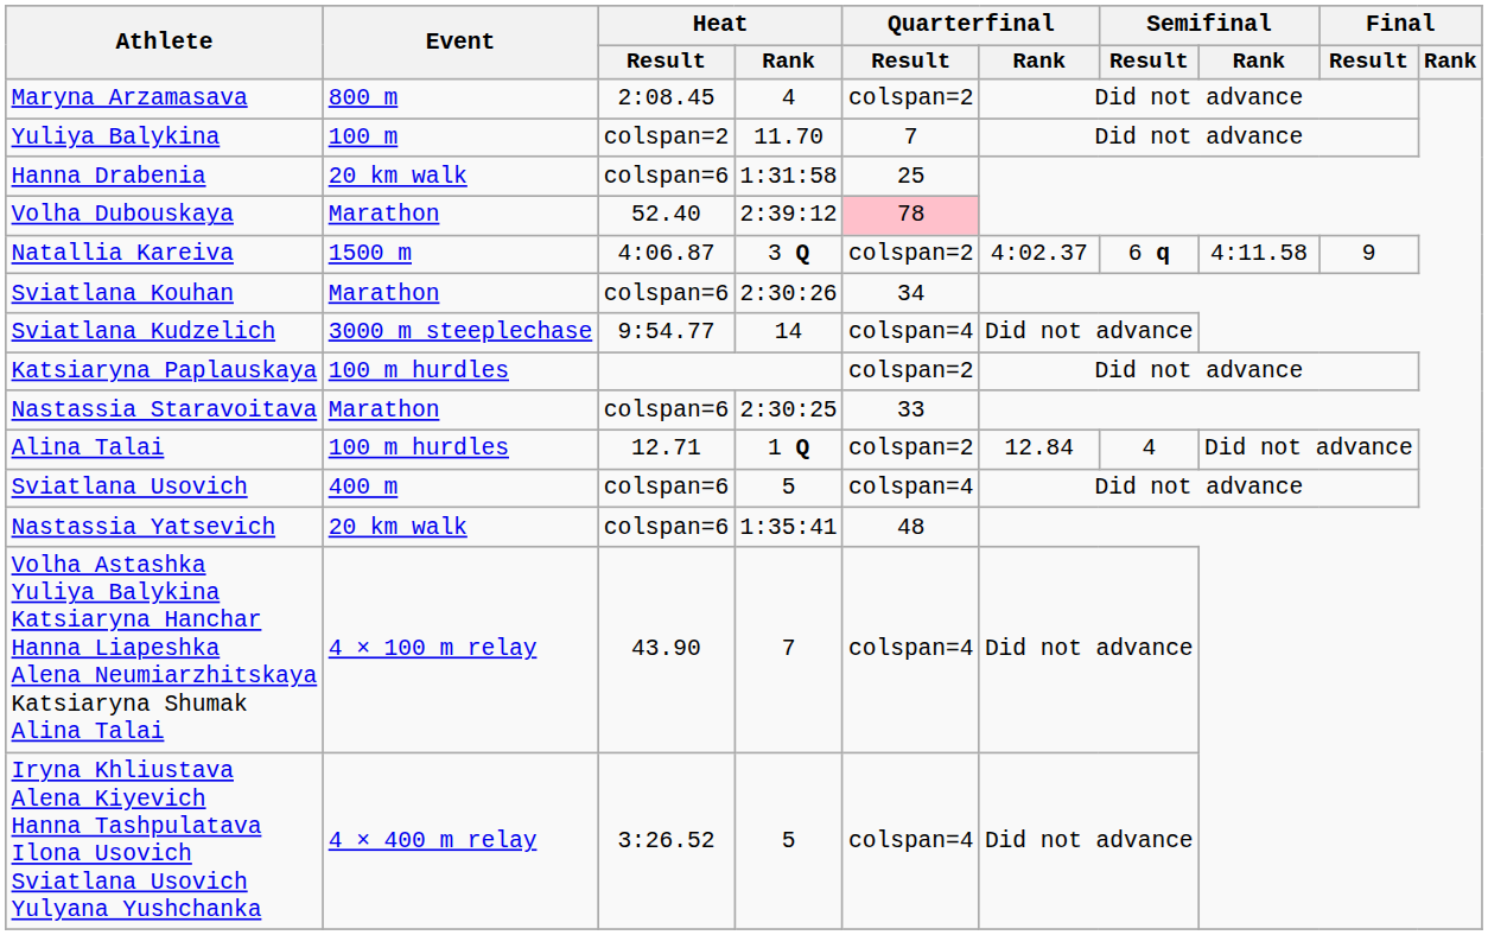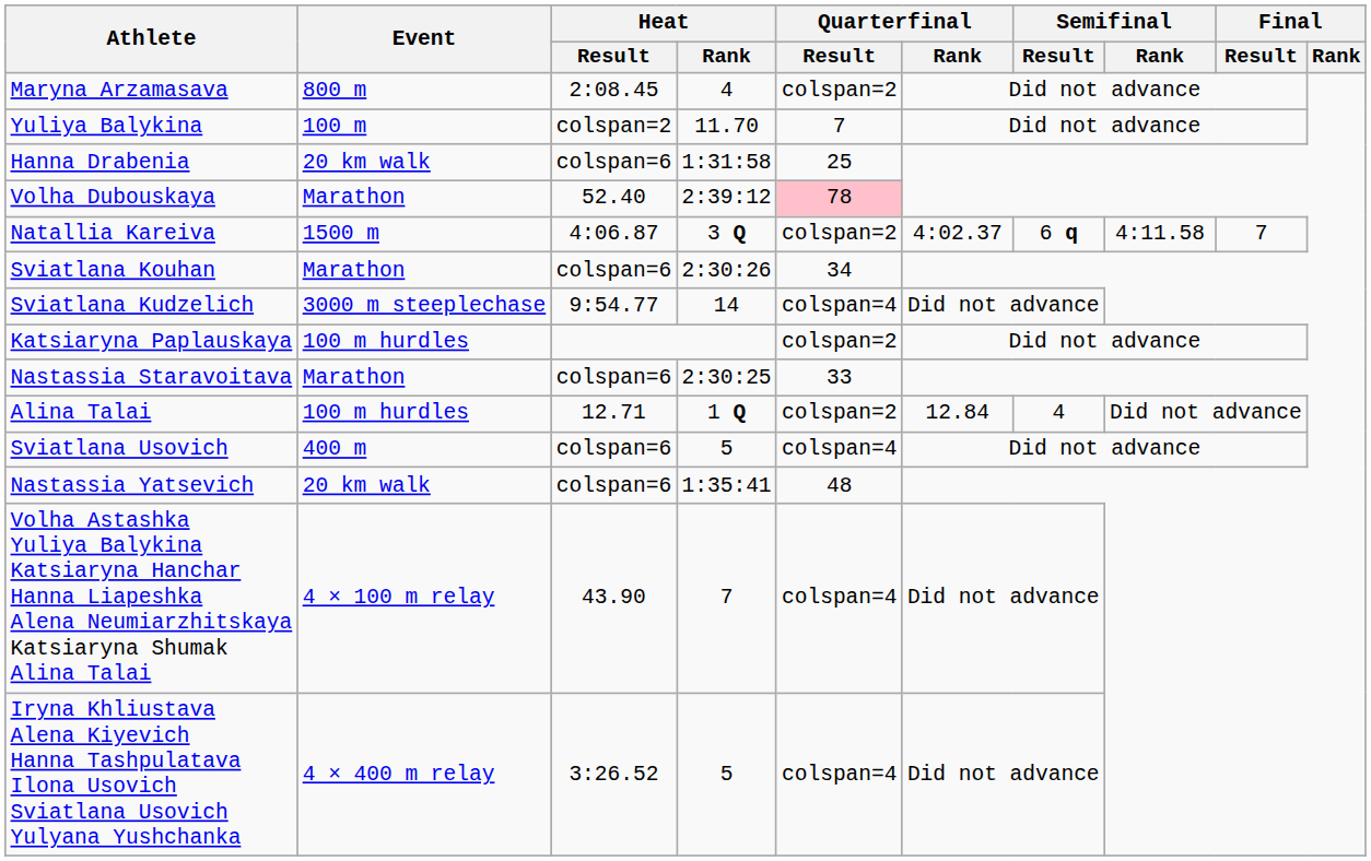Natallia Kareiva | Final / Result: 9 -> 7
